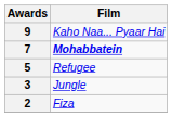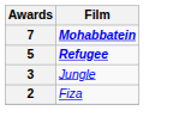- row: 9 | Kaho Naa... Pyaar Hai
5 | Film: normal -> bold
